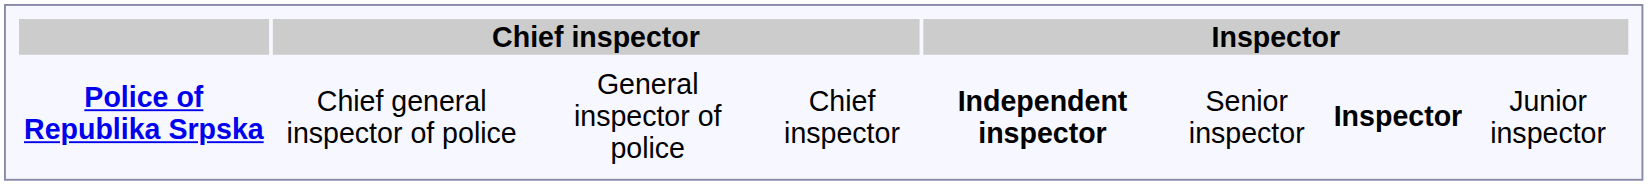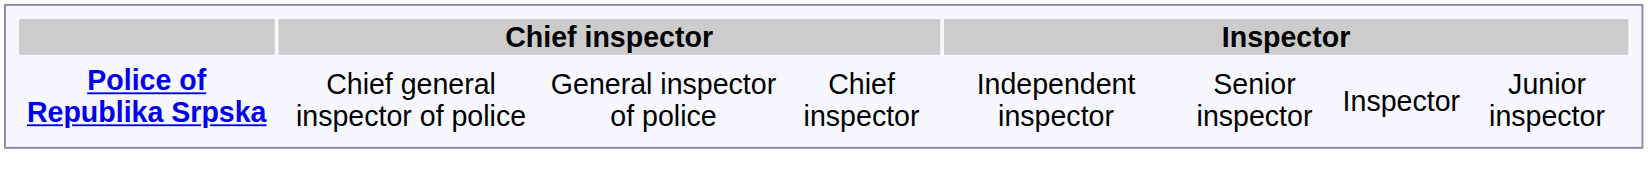Chief general inspector of police | column 5: bold -> normal
Chief general inspector of police | column 7: bold -> normal
